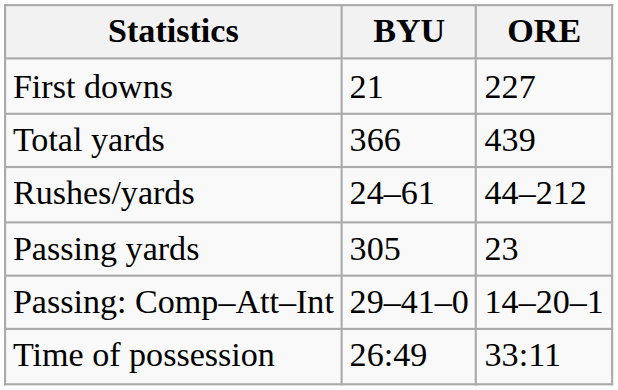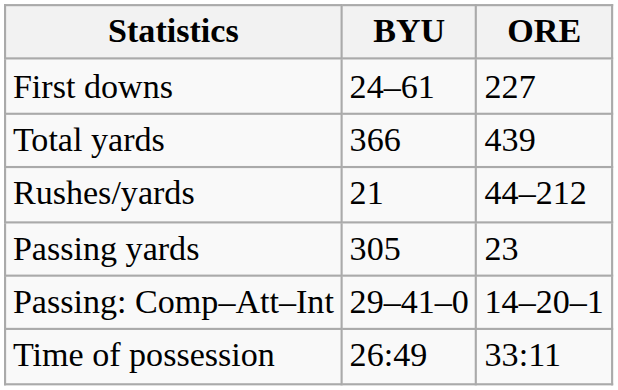First downs | BYU: 21 -> 24–61
Rushes/yards | BYU: 24–61 -> 21
